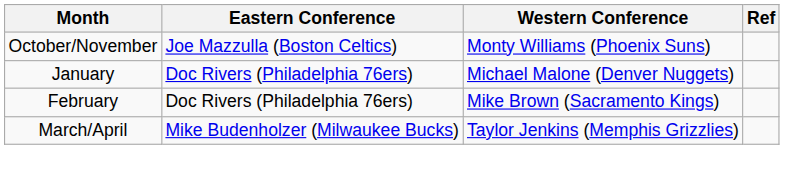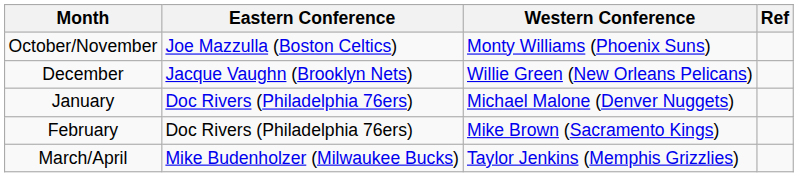+ row: December | Jacque Vaughn (Brooklyn Nets) | Willie Green (New Orleans Pelicans)
